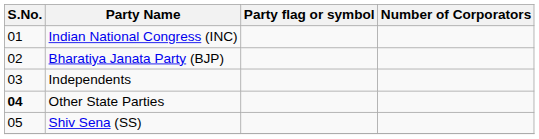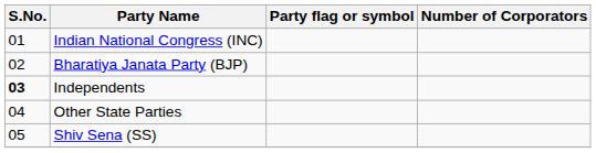Independents | S.No.: normal -> bold
Other State Parties | S.No.: bold -> normal
